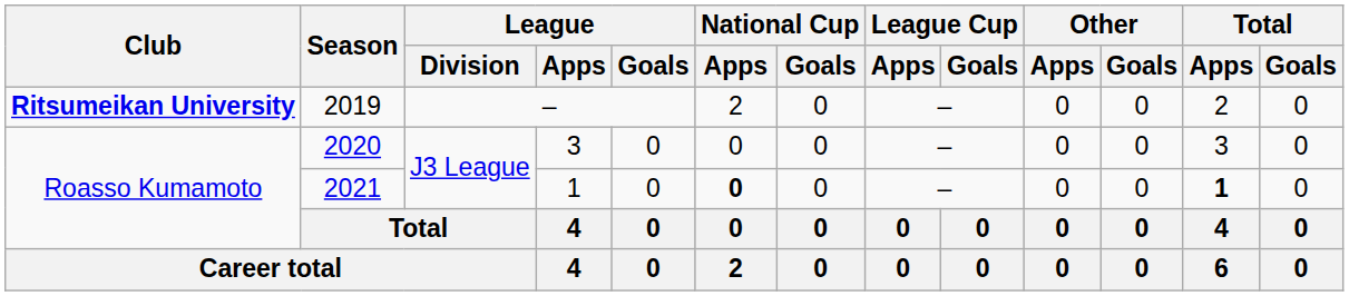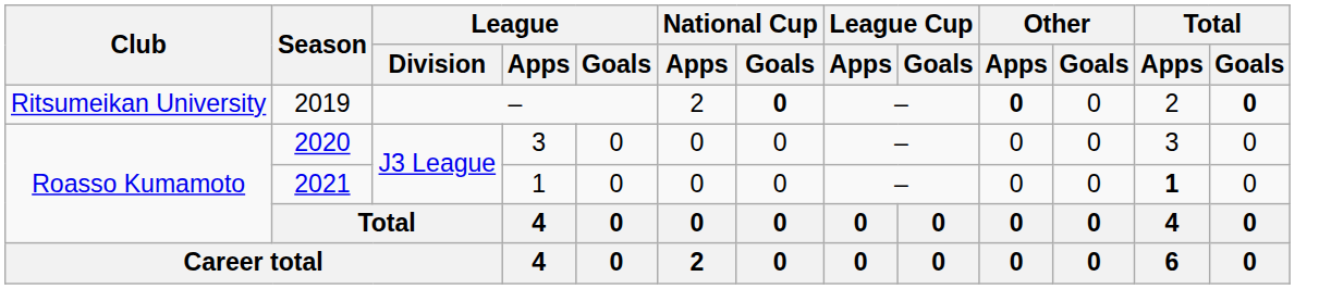2019 | Club: bold -> normal
2019 | National Cup / Goals: normal -> bold
2019 | Other / Apps: normal -> bold
2019 | Total / Goals: normal -> bold
2021 | National Cup / Apps: bold -> normal
